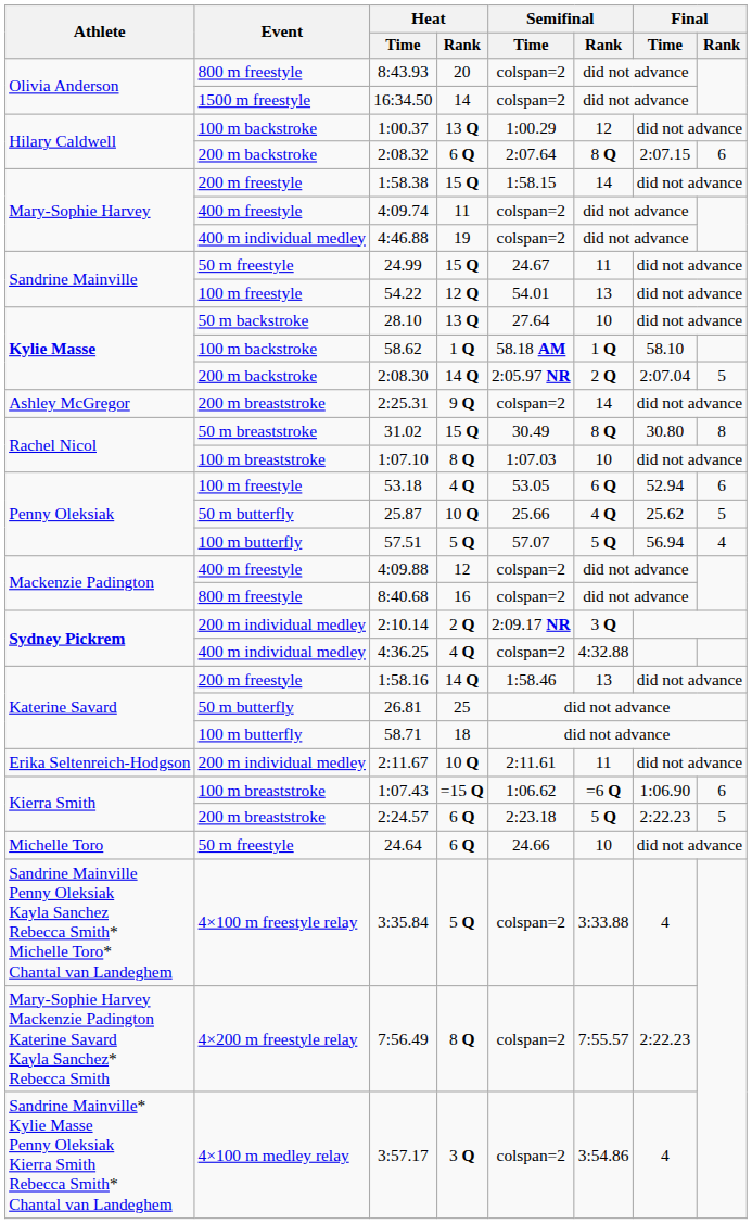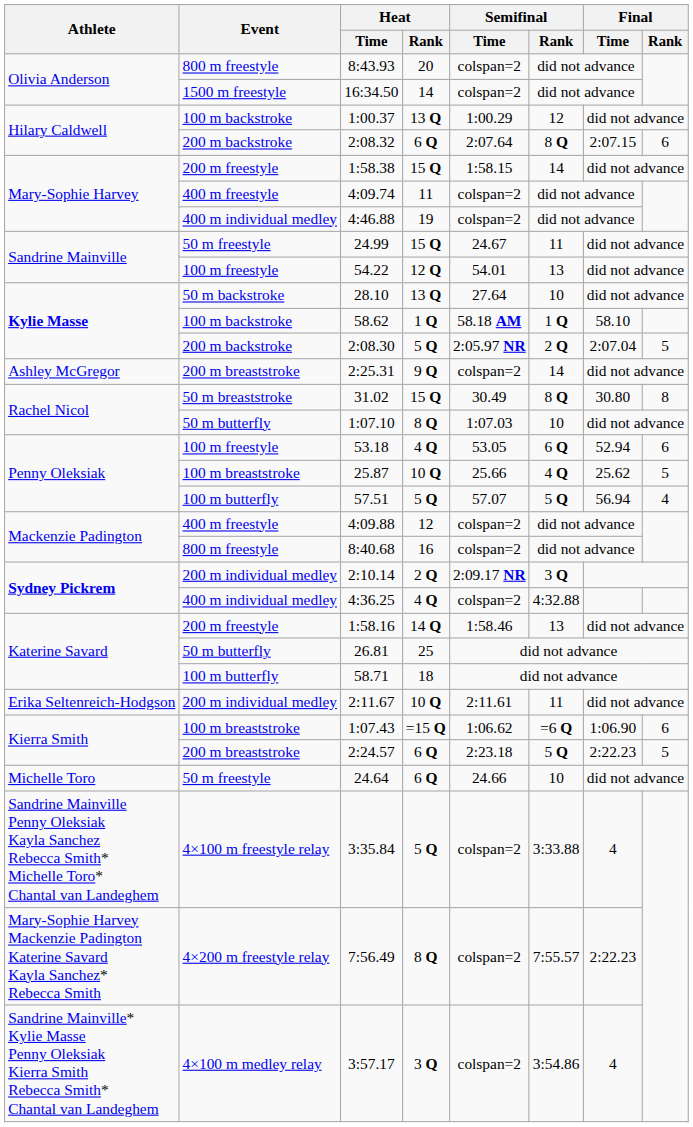2:08.30 | Heat / Rank: 14 Q -> 5 Q
1:07.10 | Event: 100 m breaststroke -> 50 m butterfly
25.87 | Event: 50 m butterfly -> 100 m breaststroke
